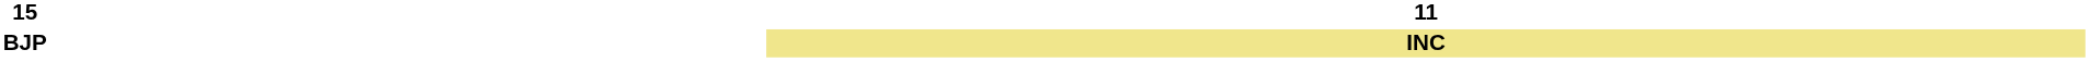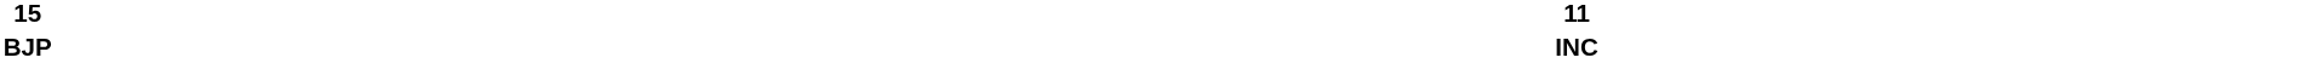BJP | 11: khaki background -> no background
